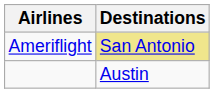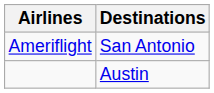Ameriflight | Destinations: khaki background -> no background
